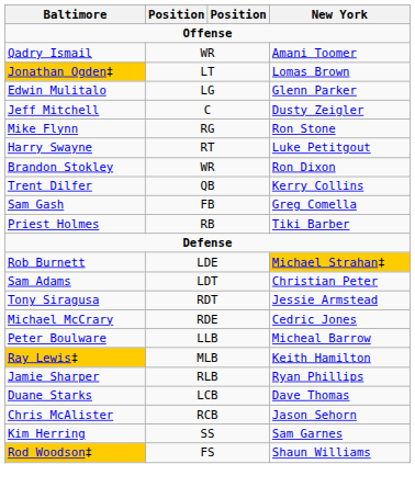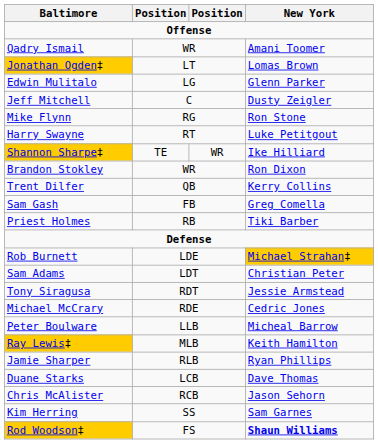+ row: Shannon Sharpe‡ | TE | WR | Ike Hilliard
Rod Woodson‡ | New York: normal -> bold
